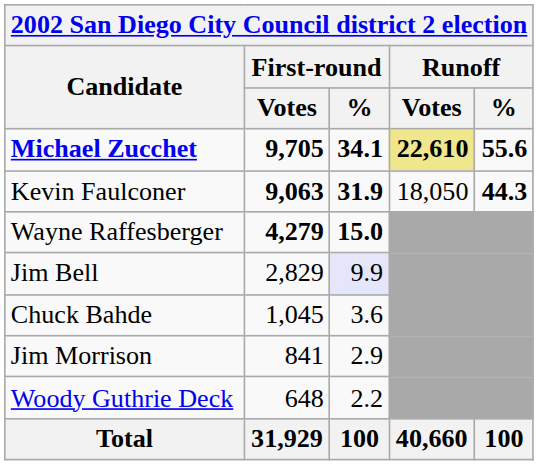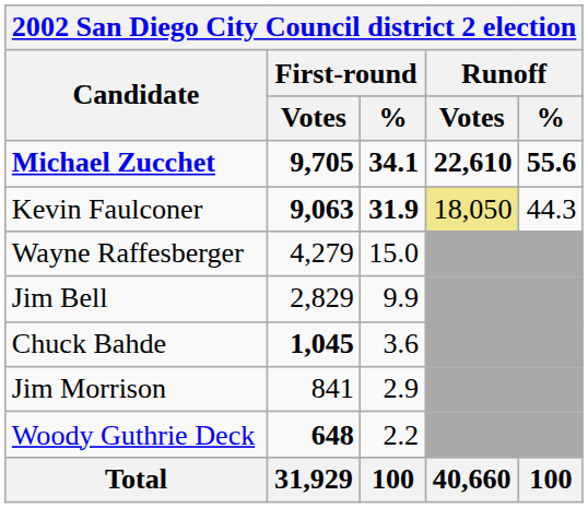Michael Zucchet | Runoff / Votes: khaki background -> no background
Kevin Faulconer | Runoff / Votes: no background -> khaki background
Kevin Faulconer | Runoff / %: bold -> normal
Wayne Raffesberger | First-round / Votes: bold -> normal
Wayne Raffesberger | First-round / %: bold -> normal
Jim Bell | First-round / %: lavender background -> no background
Chuck Bahde | First-round / Votes: normal -> bold
Woody Guthrie Deck | First-round / Votes: normal -> bold
